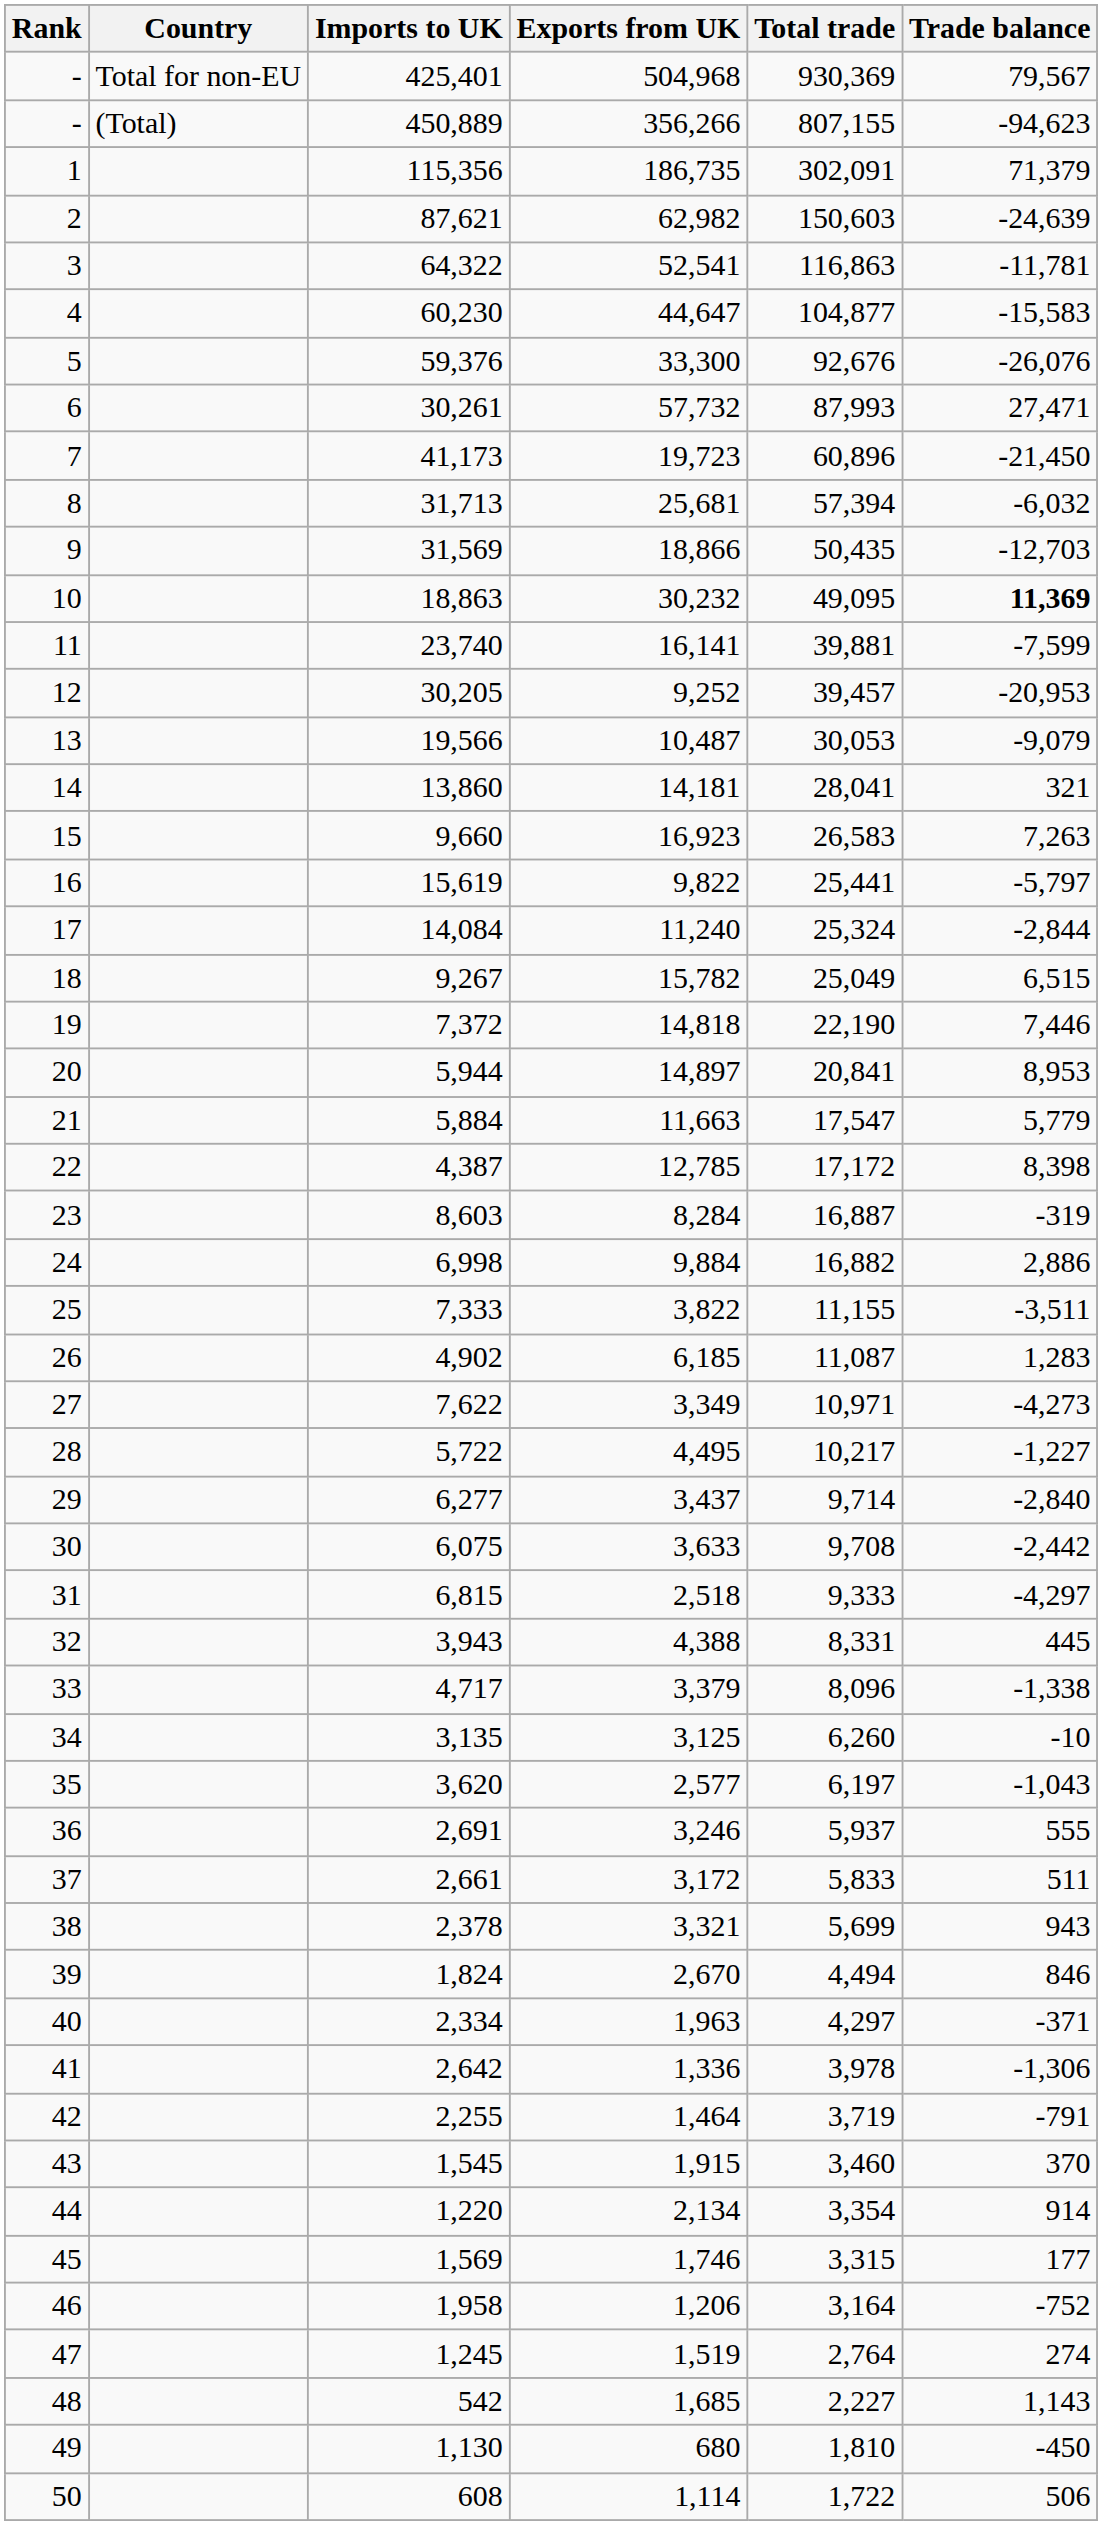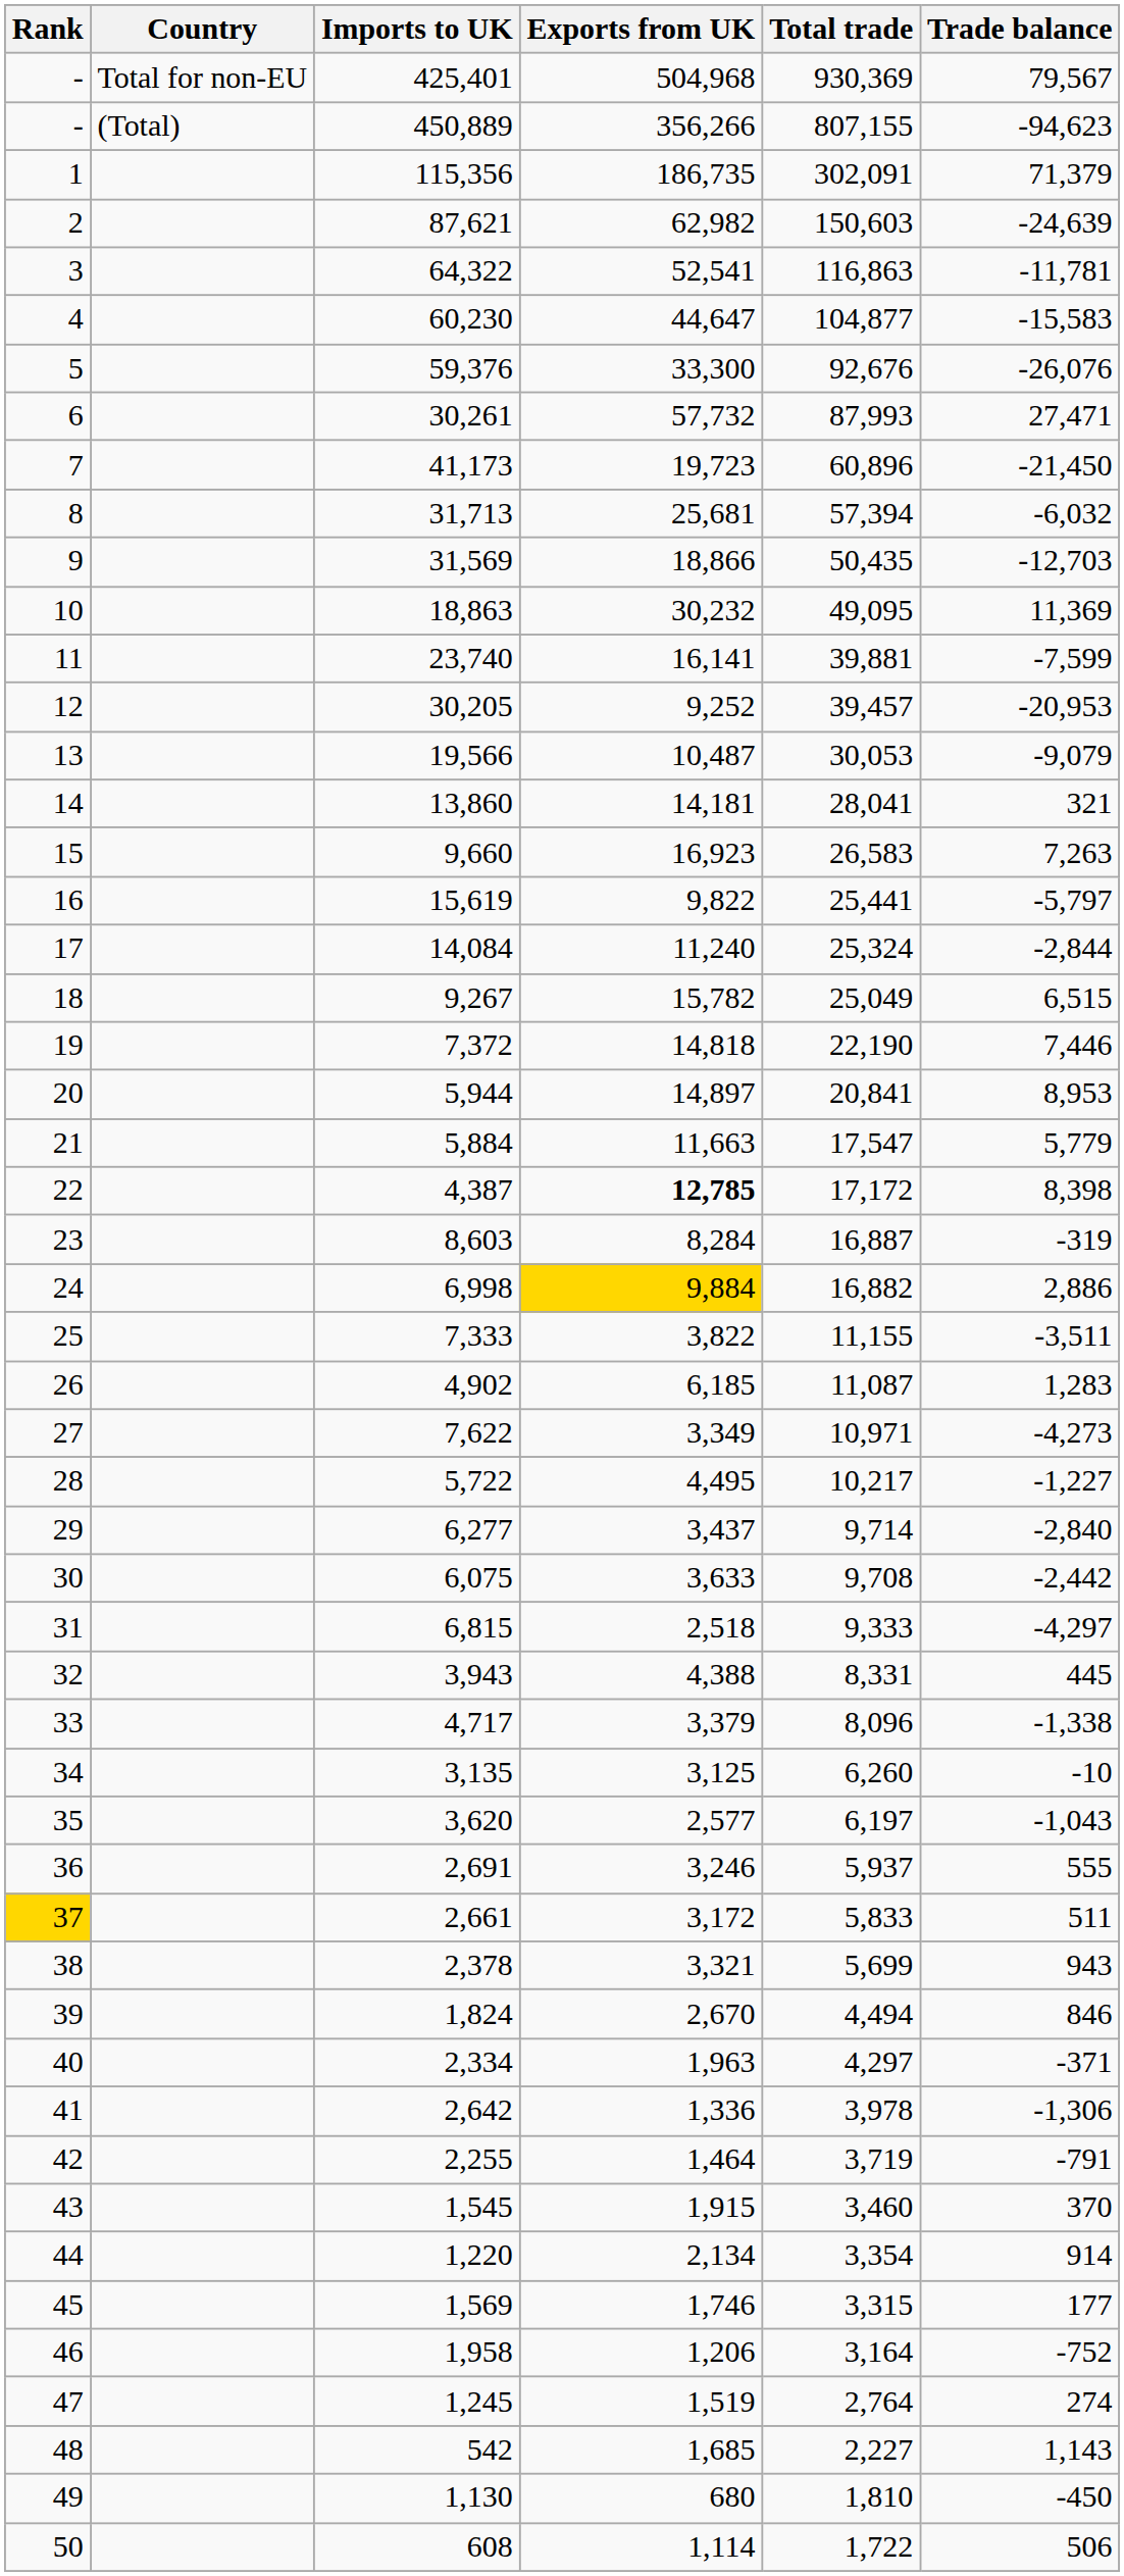18,863 | Trade balance: bold -> normal
4,387 | Exports from UK: normal -> bold
6,998 | Exports from UK: no background -> gold background
2,661 | Rank: no background -> gold background
